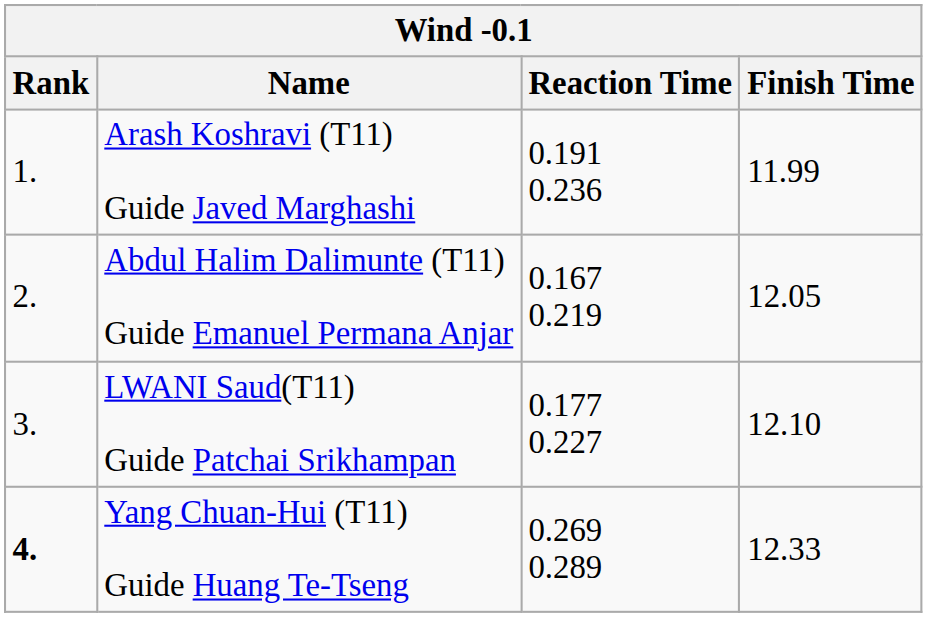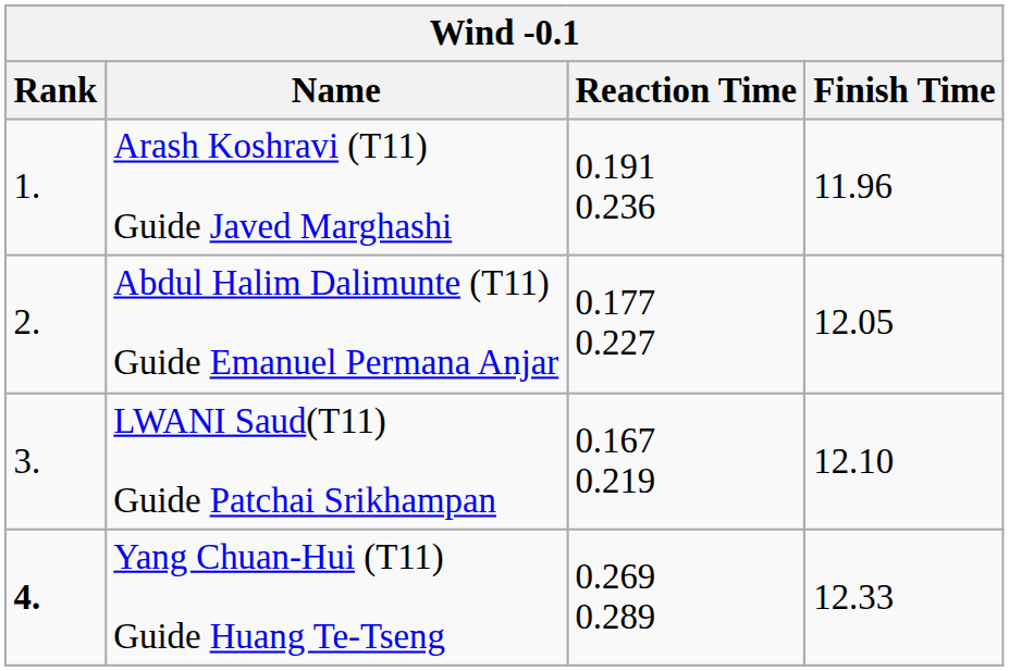Arash Koshravi (T11) Guide Javed Marghashi | Finish Time: 11.99 -> 11.96
Abdul Halim Dalimunte (T11) Guide Emanuel Permana Anjar | Reaction Time: 0.167 0.219 -> 0.177 0.227
LWANI Saud(T11) Guide Patchai Srikhampan | Reaction Time: 0.177 0.227 -> 0.167 0.219
